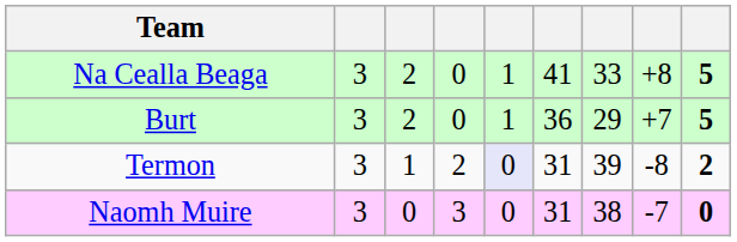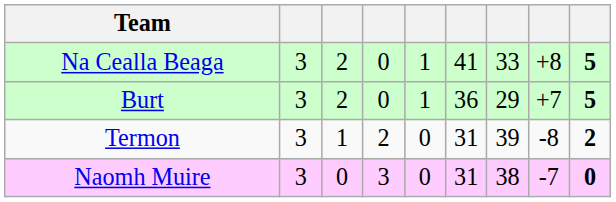Termon | column 5: lavender background -> no background
